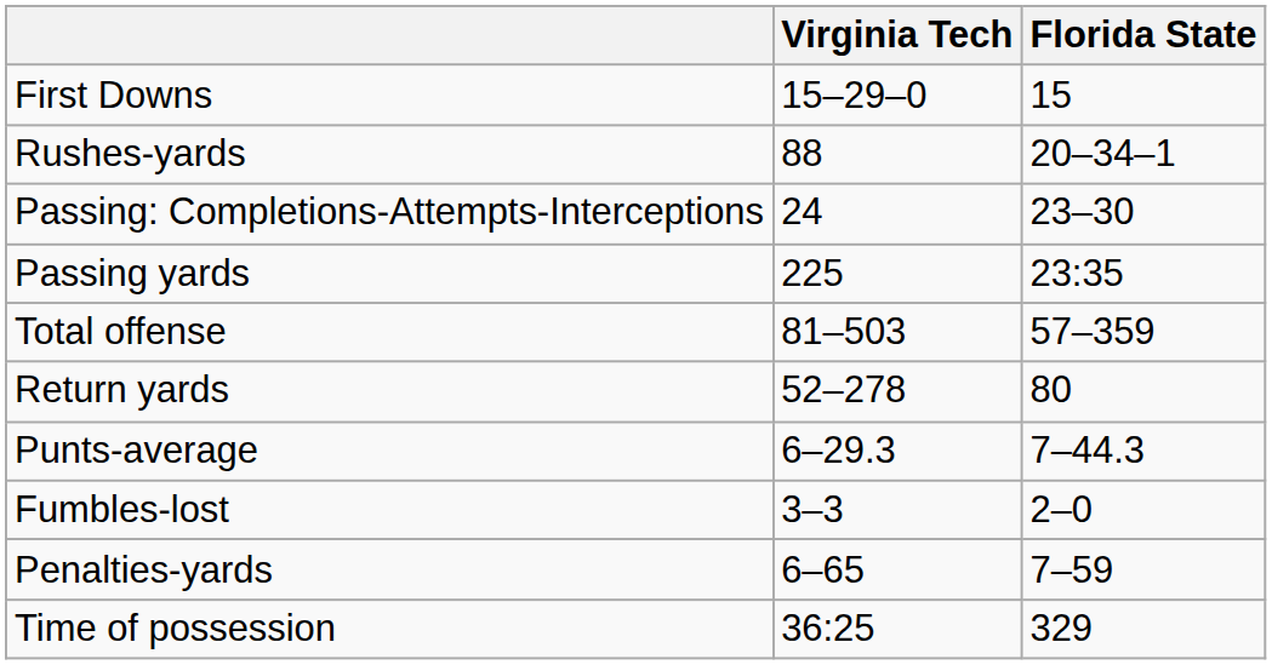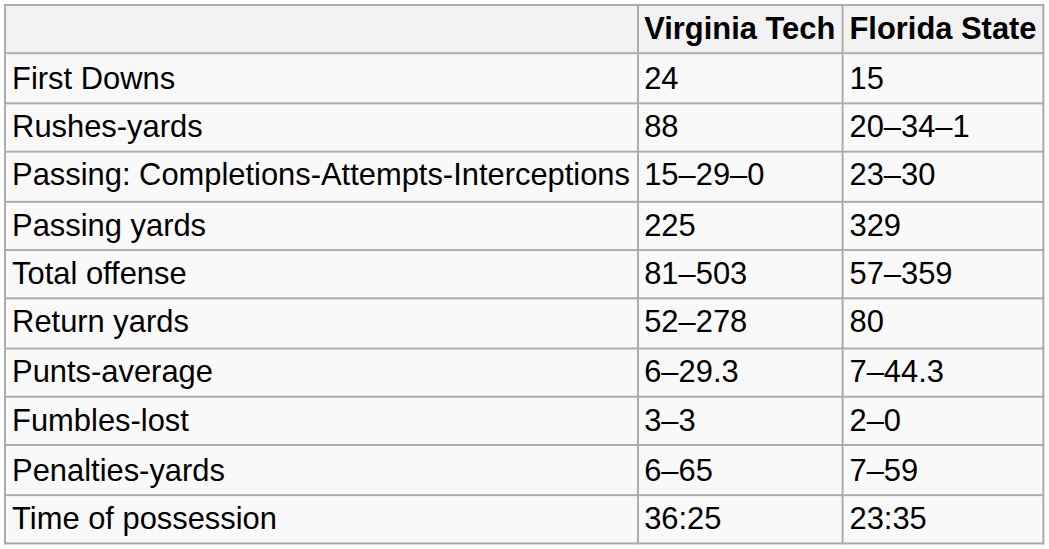First Downs | Virginia Tech: 15–29–0 -> 24
Passing: Completions-Attempts-Interceptions | Virginia Tech: 24 -> 15–29–0
Passing yards | Florida State: 23:35 -> 329
Time of possession | Florida State: 329 -> 23:35
